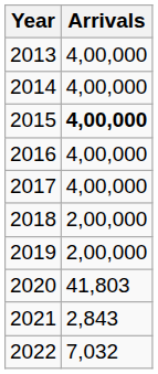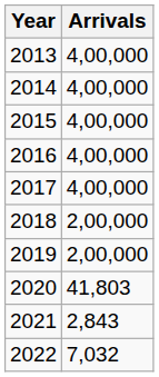2015 | Arrivals: bold -> normal
